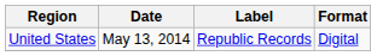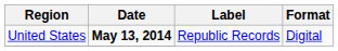United States | Date: normal -> bold
